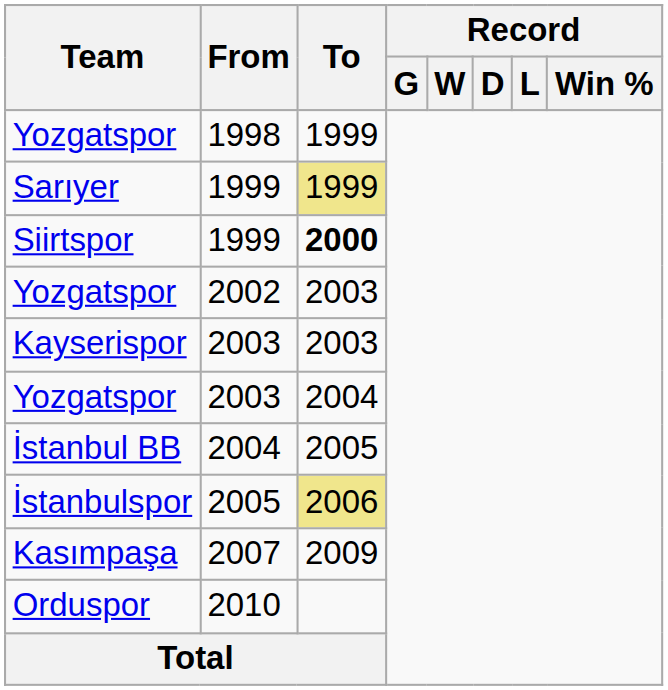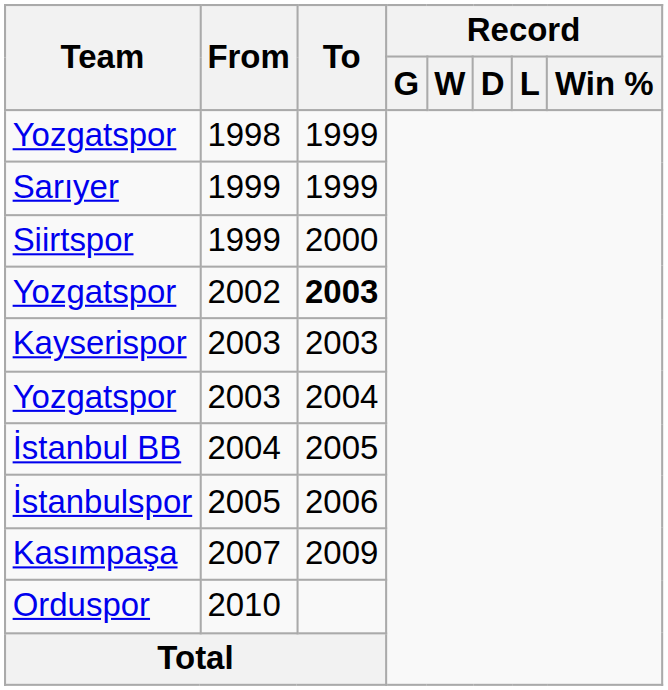Sarıyer | To: khaki background -> no background
Siirtspor | To: bold -> normal
Yozgatspor / 2002 | To: normal -> bold
İstanbulspor | To: khaki background -> no background
